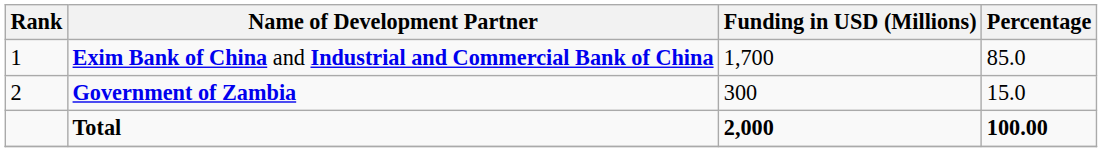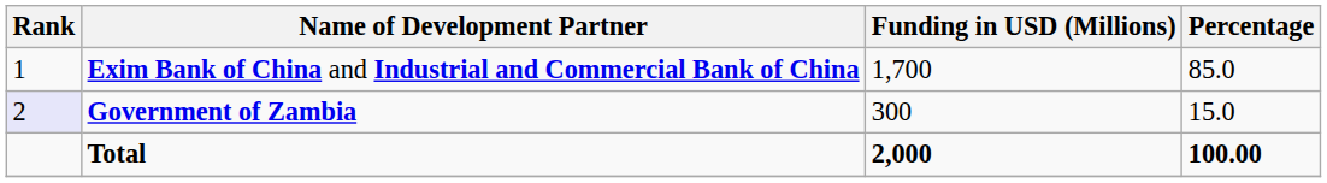Government of Zambia | Rank: no background -> lavender background
